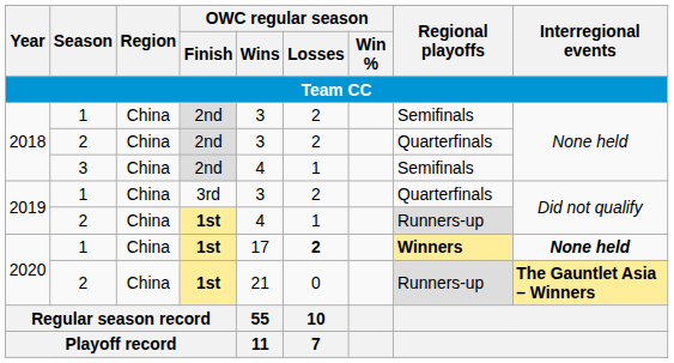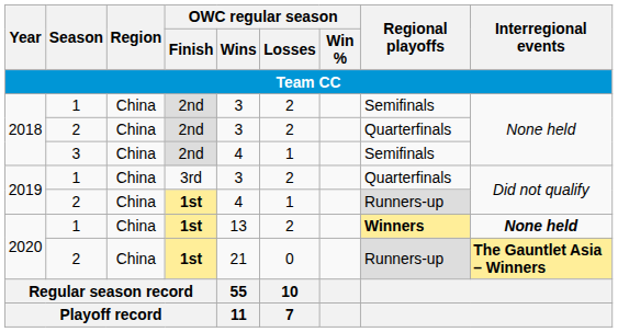2020 / 1 | OWC regular season / Wins / Team CC: 17 -> 13
2020 / 1 | OWC regular season / Losses / Team CC: bold -> normal
